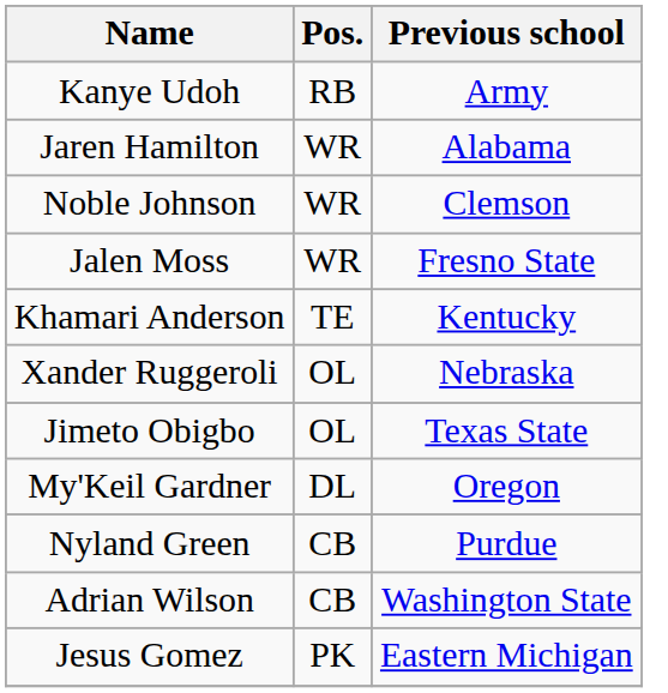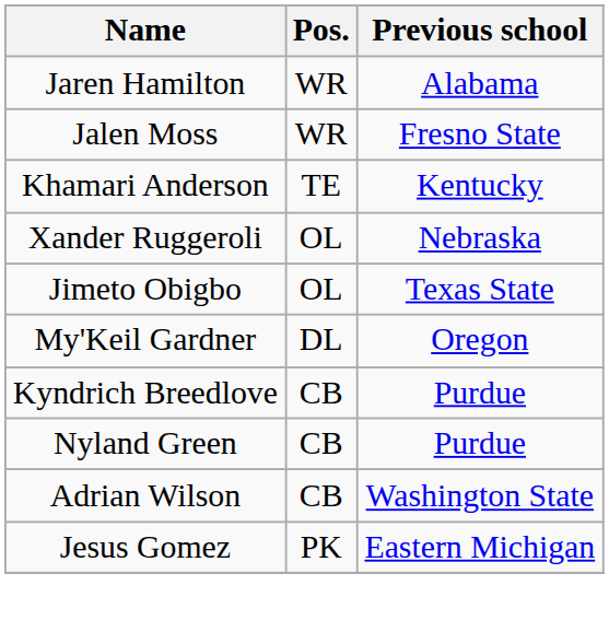- row: Kanye Udoh | RB | Army
- row: Noble Johnson | WR | Clemson
+ row: Kyndrich Breedlove | CB | Purdue
